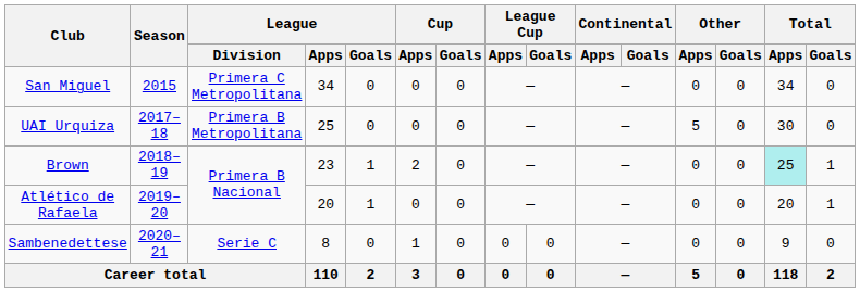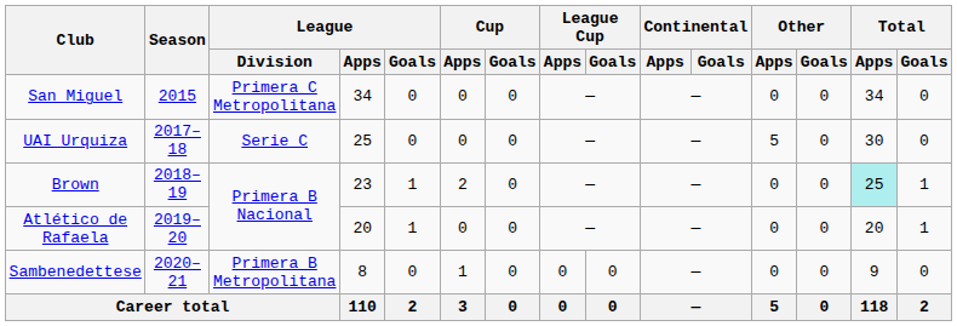UAI Urquiza | League / Division: Primera B Metropolitana -> Serie C
Sambenedettese | League / Division: Serie C -> Primera B Metropolitana
